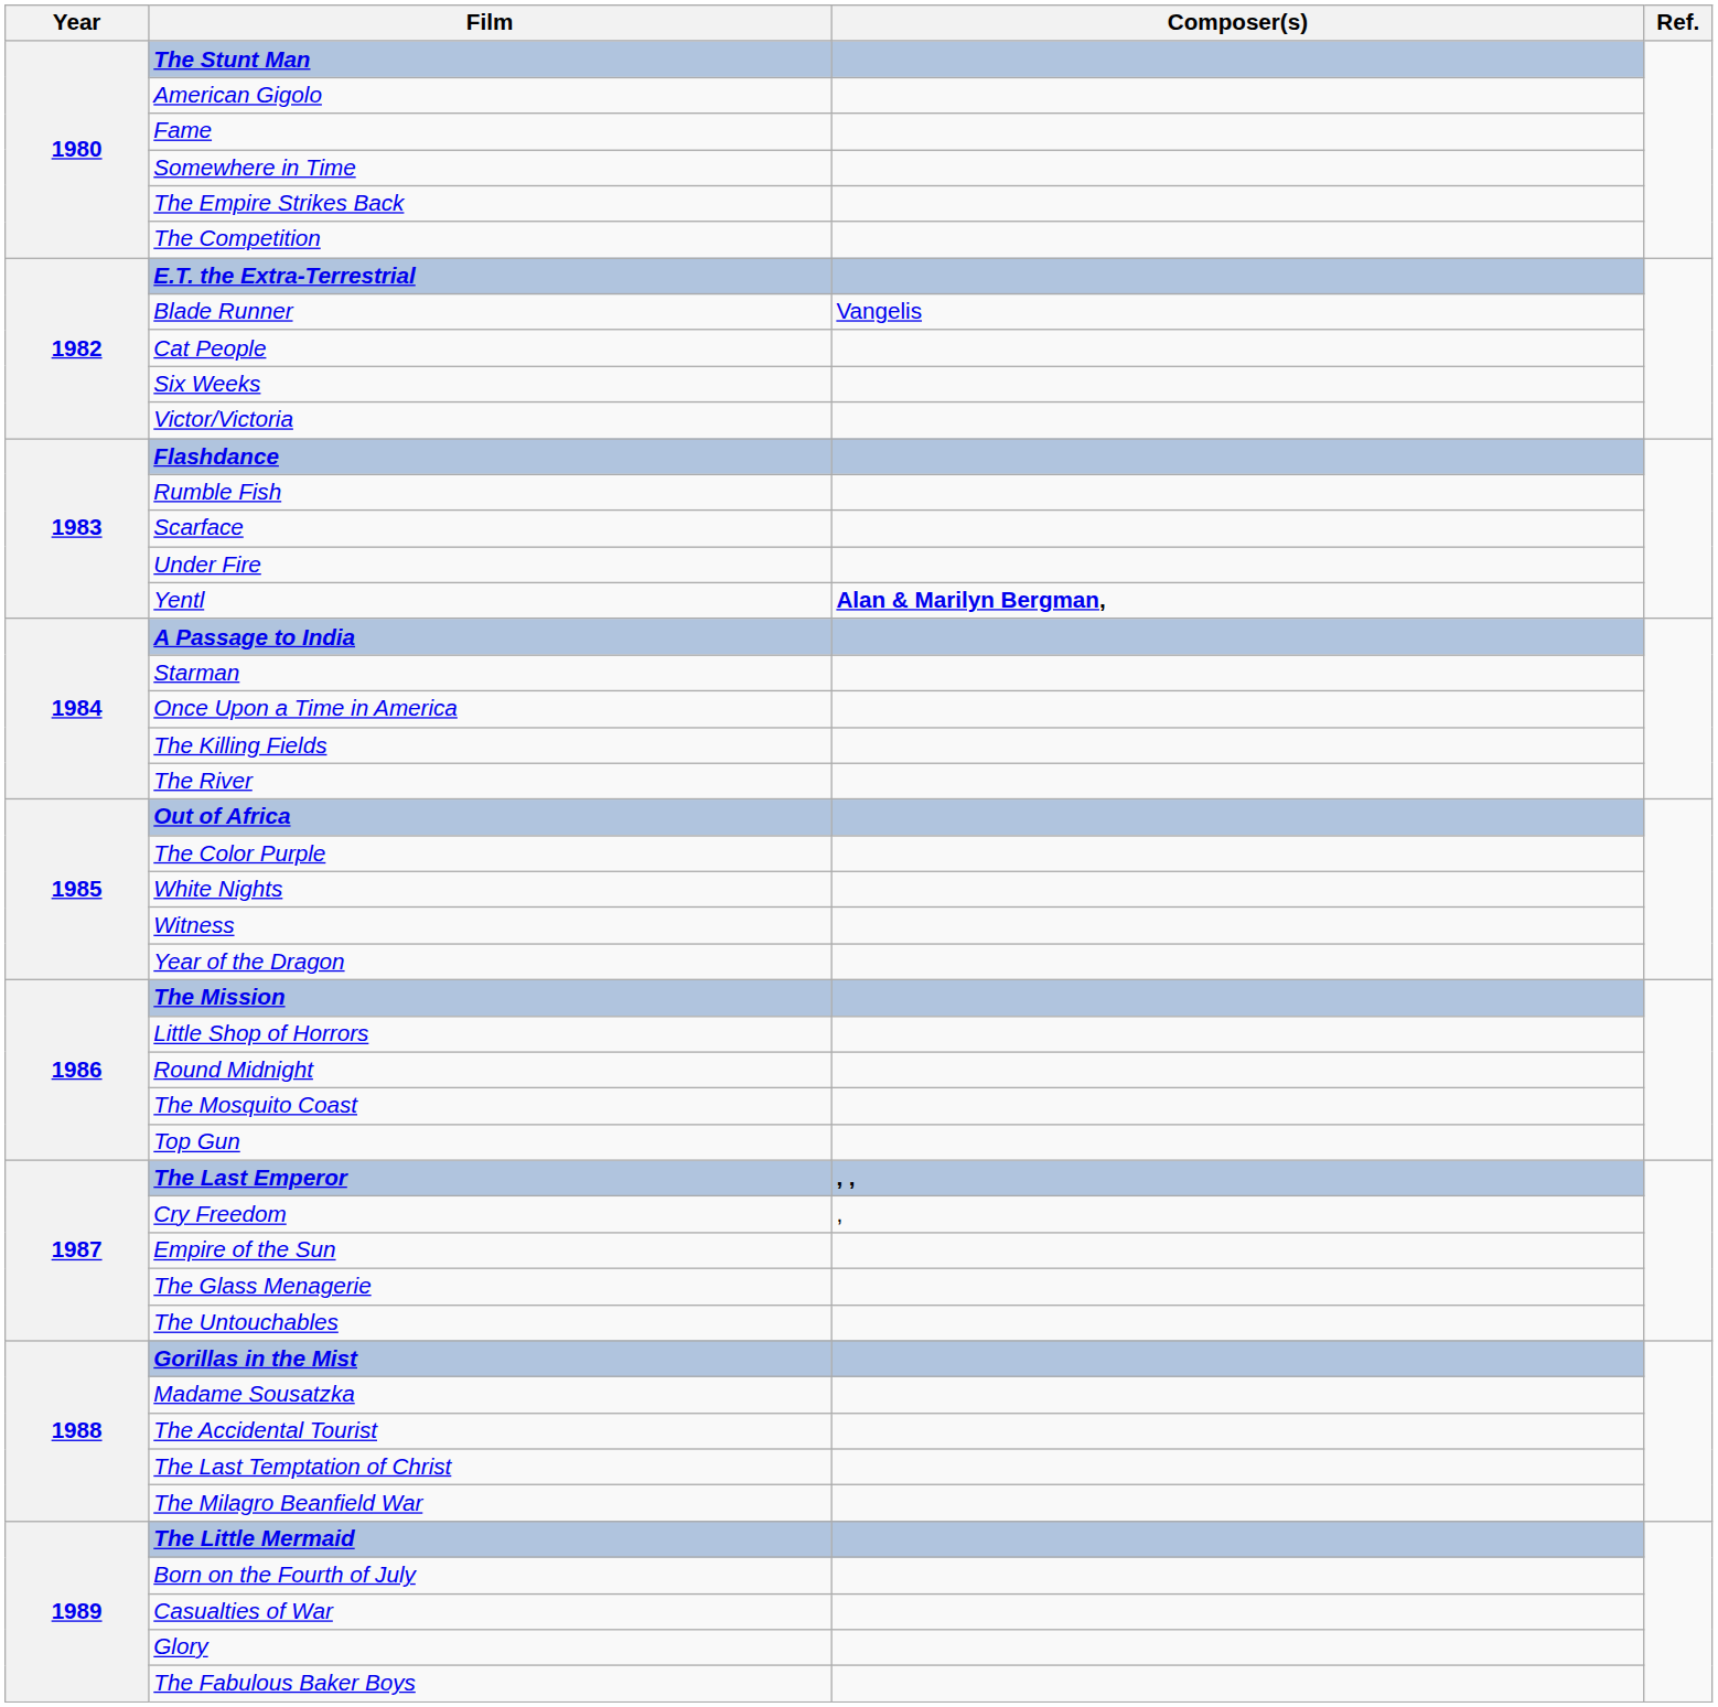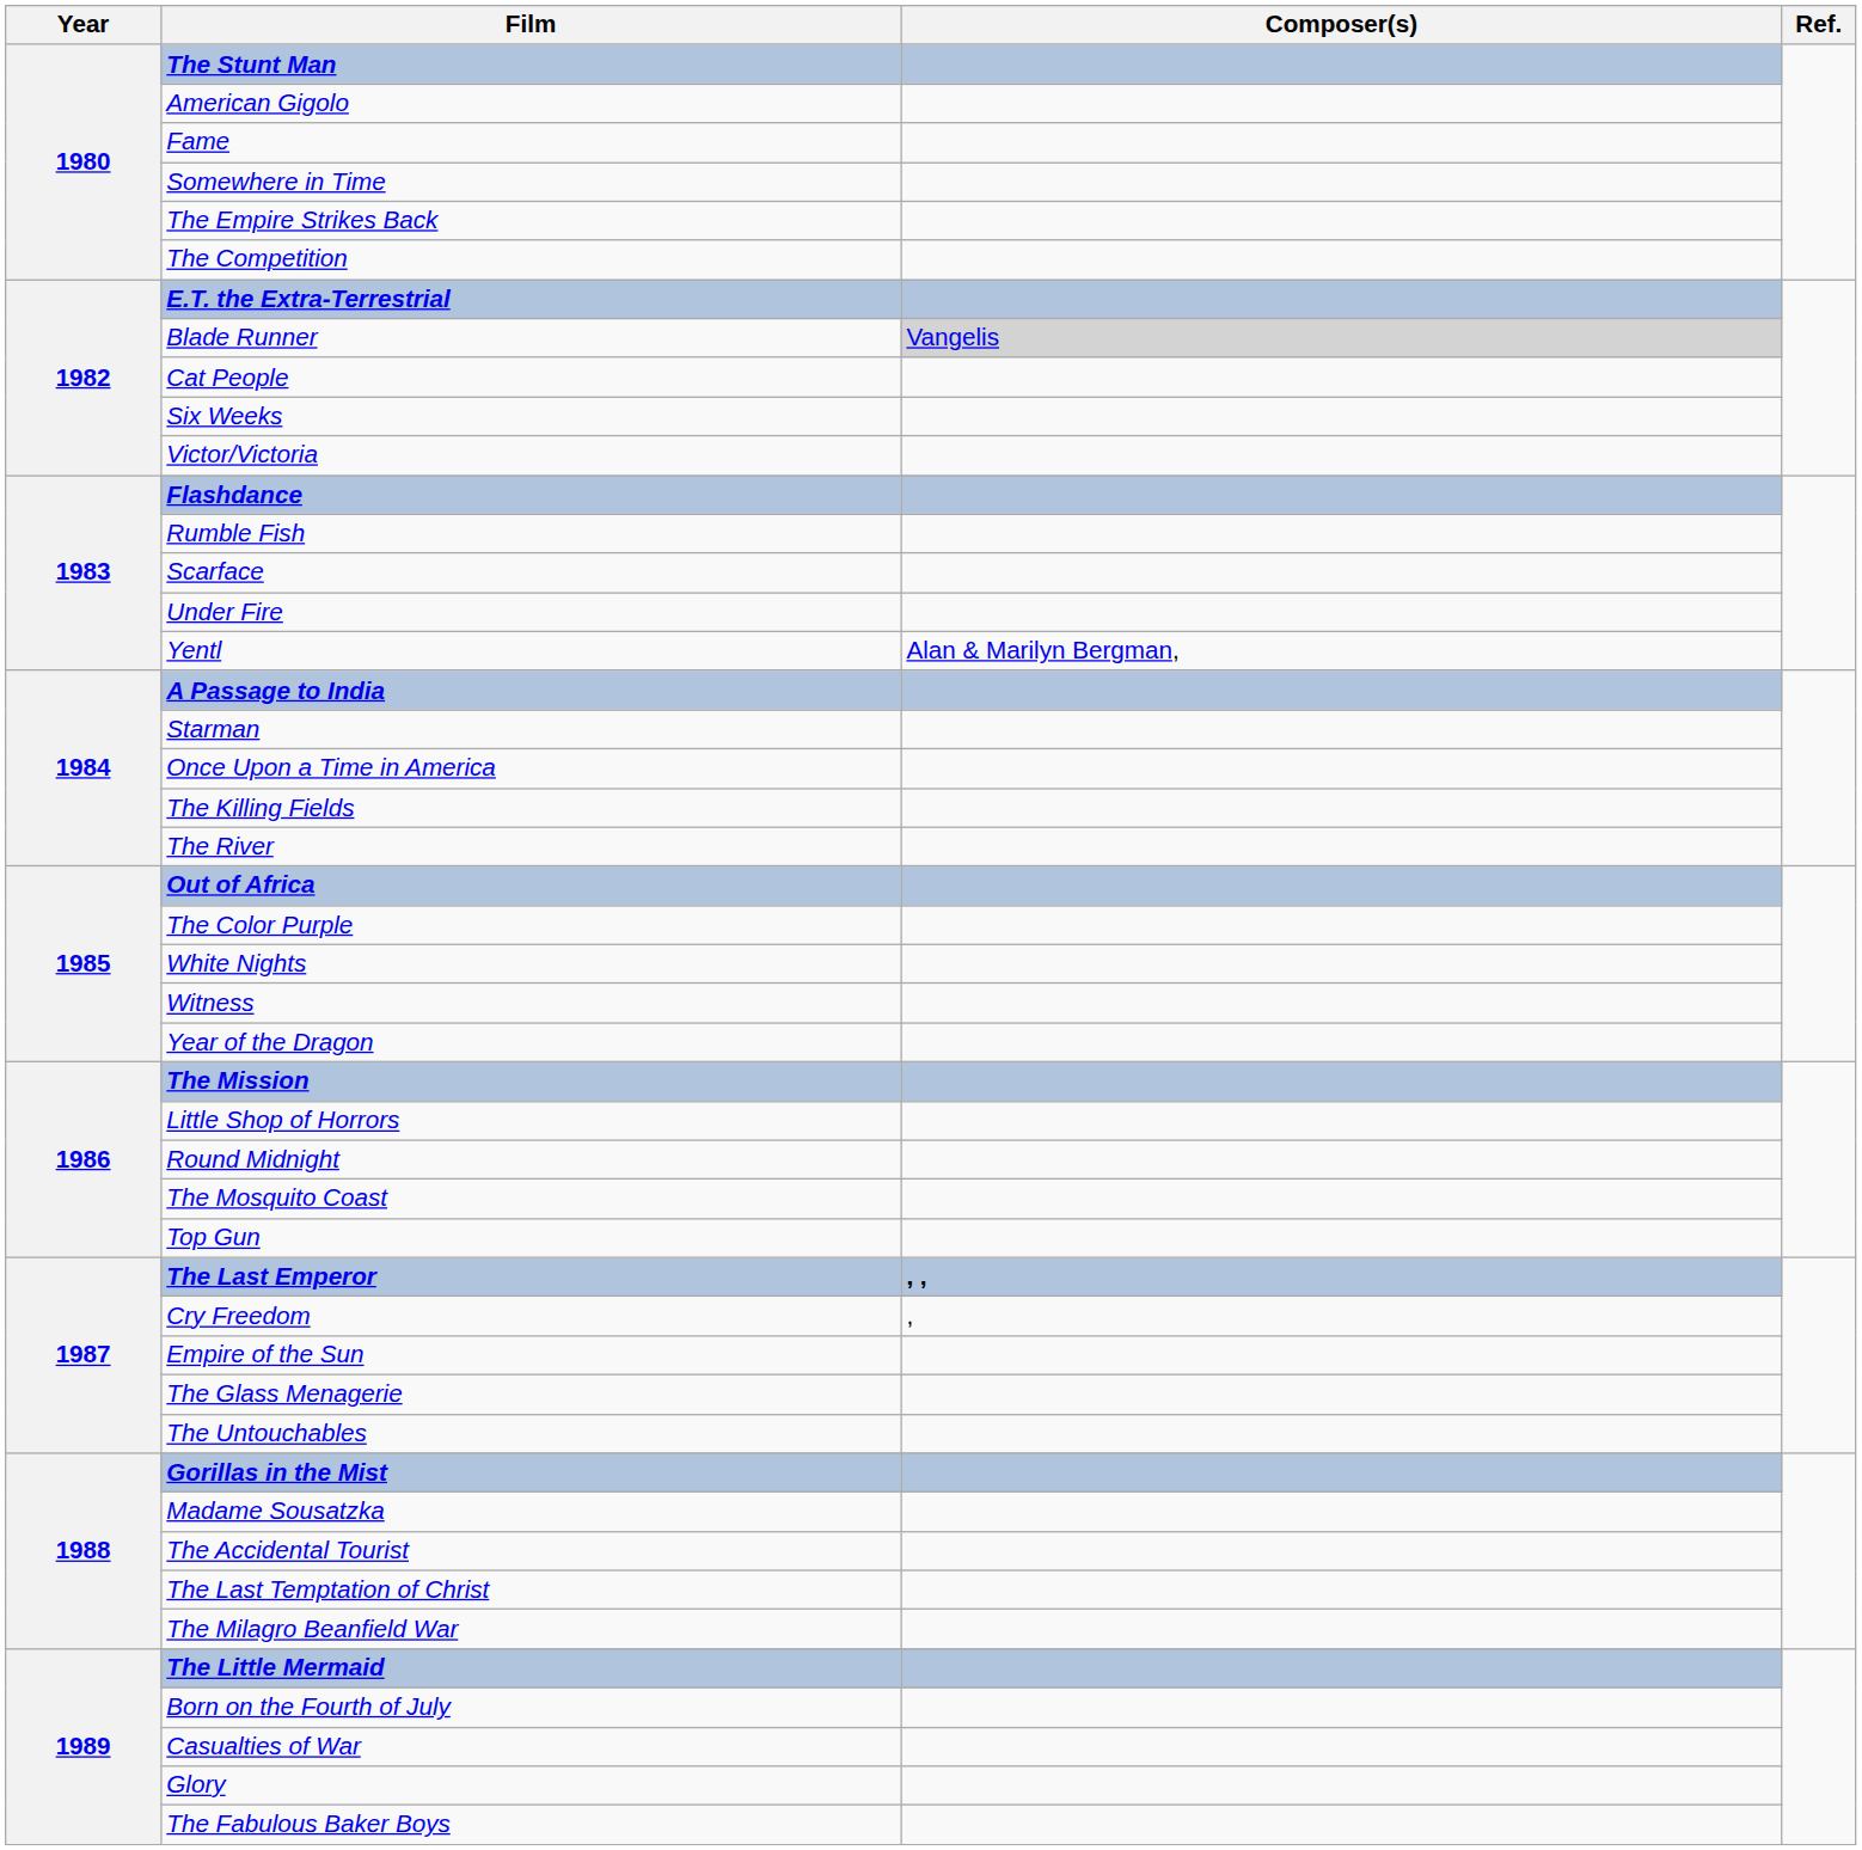Blade Runner | Composer(s): no background -> lightgrey background
Yentl | Composer(s): bold -> normal
